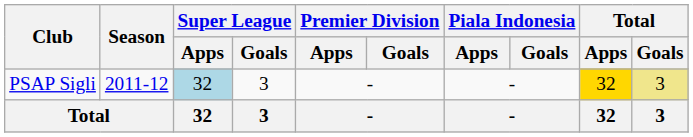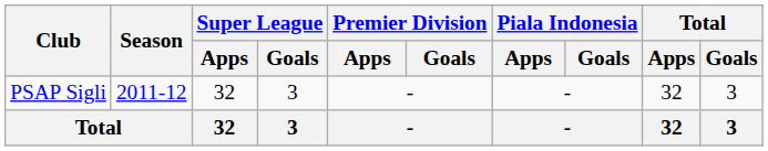PSAP Sigli | Super League / Apps: lightblue background -> no background
PSAP Sigli | Total / Apps: gold background -> no background
PSAP Sigli | Total / Goals: khaki background -> no background
